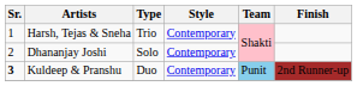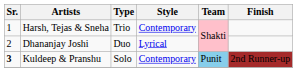Dhananjay Joshi | Type: Solo -> Duo
Dhananjay Joshi | Style: Contemporary -> Lyrical
Kuldeep & Pranshu | Type: Duo -> Solo
